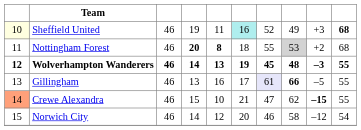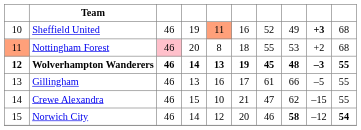Sheffield United | column 1: lightyellow background -> no background
Sheffield United | column 5: no background -> lightsalmon background
Sheffield United | column 6: paleturquoise background -> no background
Sheffield United | column 9: normal -> bold
Sheffield United | column 10: bold -> normal
Nottingham Forest | column 1: no background -> lightsalmon background
Nottingham Forest | column 3: no background -> pink background
Nottingham Forest | column 4: bold -> normal
Nottingham Forest | column 5: bold -> normal
Nottingham Forest | column 8: lightgrey background -> no background
Gillingham | column 7: lavender background -> no background
Gillingham | column 8: bold -> normal
Crewe Alexandra | column 1: lightsalmon background -> no background
Crewe Alexandra | column 9: bold -> normal
Norwich City | column 8: normal -> bold
Norwich City | column 10: normal -> bold
